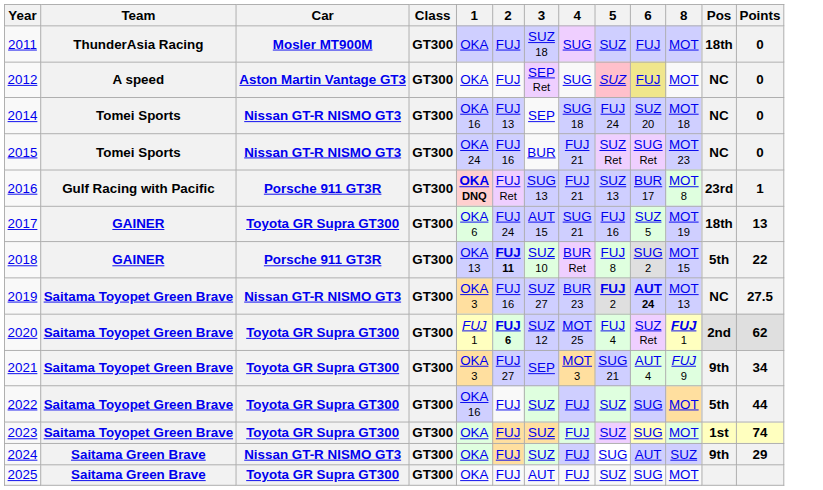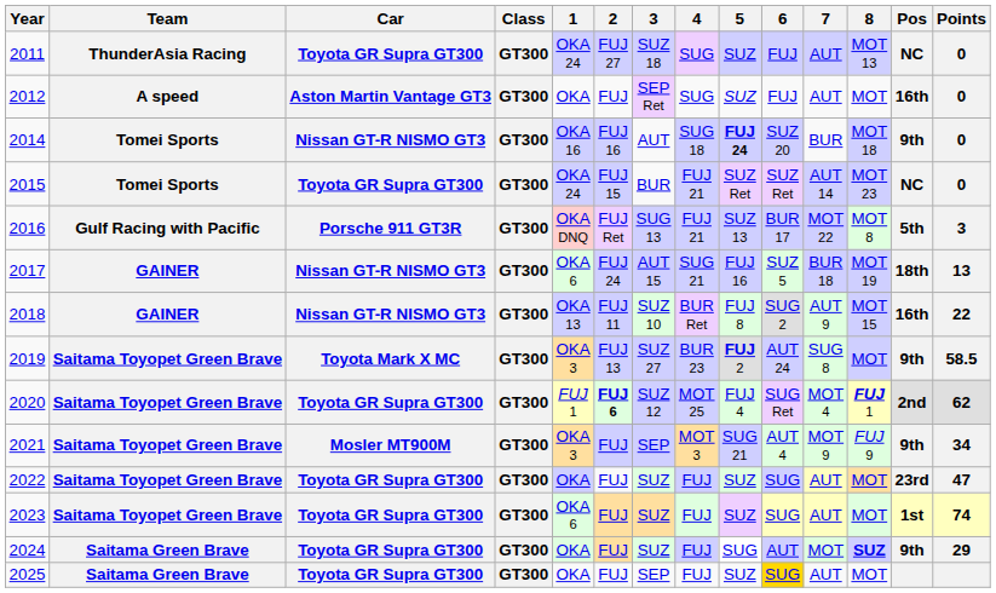+ column: 7 | AUT | AUT | BUR | AUT 14 | MOT 22 | BUR 18 | AUT 9 | SUG 8 | MOT 4 | MOT 9 | AUT | AUT | MOT | AUT
2011 | Car: Mosler MT900M -> Toyota GR Supra GT300
2011 | 1: OKA -> OKA 24
2011 | 2: FUJ -> FUJ 27
2011 | 8: MOT -> MOT 13
2011 | Pos: 18th -> NC
2012 | 5: pink background -> no background
2012 | 6: khaki background -> no background
2012 | Pos: NC -> 16th
2014 | 2: FUJ 13 -> FUJ 16
2014 | 3: SEP -> AUT
2014 | 5: normal -> bold
2014 | Pos: NC -> 9th
2015 | Car: Nissan GT-R NISMO GT3 -> Toyota GR Supra GT300
2015 | 2: FUJ 16 -> FUJ 15
2015 | 6: SUG Ret -> SUZ Ret
2016 | 1: bold -> normal
2016 | Pos: 23rd -> 5th
2016 | Points: 1 -> 3
2017 | Car: Toyota GR Supra GT300 -> Nissan GT-R NISMO GT3
2018 | Car: Porsche 911 GT3R -> Nissan GT-R NISMO GT3
2018 | 2: bold -> normal
2018 | Pos: 5th -> 16th
2019 | Car: Nissan GT-R NISMO GT3 -> Toyota Mark X MC
2019 | 2: FUJ 16 -> FUJ 13
2019 | 6: bold -> normal
2019 | 8: MOT 13 -> MOT
2019 | Pos: NC -> 9th
2019 | Points: 27.5 -> 58.5
2020 | 6: SUZ Ret -> SUG Ret
2021 | Car: Toyota GR Supra GT300 -> Mosler MT900M
2021 | 2: FUJ 27 -> FUJ
2022 | 1: OKA 16 -> OKA
2022 | Pos: 5th -> 23rd
2022 | Points: 44 -> 47
2023 | 1: OKA -> OKA 6
2024 | Car: Nissan GT-R NISMO GT3 -> Toyota GR Supra GT300
2024 | 8: normal -> bold
2025 | 3: AUT -> SEP
2025 | 6: no background -> gold background
